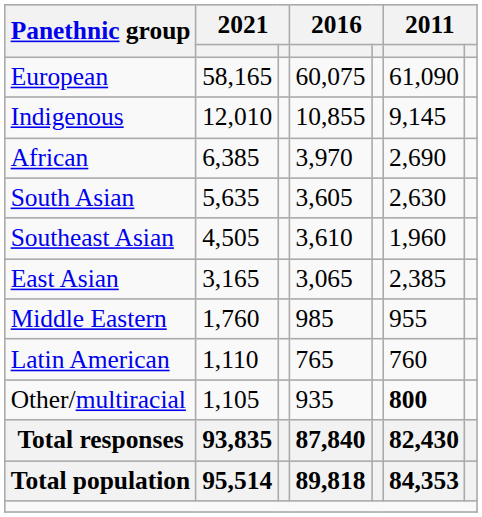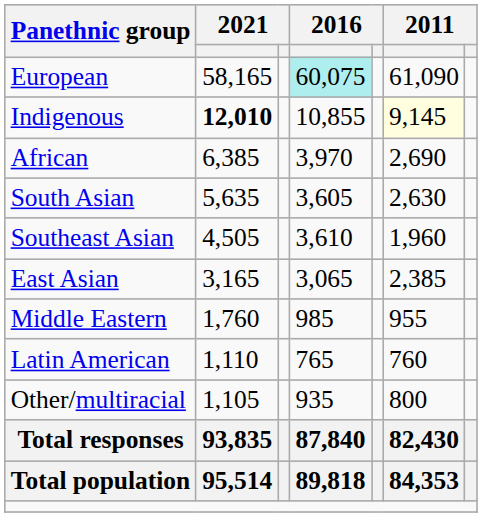European | column 4: no background -> paleturquoise background
Indigenous | column 2: normal -> bold
Indigenous | column 6: no background -> lightyellow background
Other/multiracial | column 6: bold -> normal
